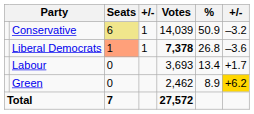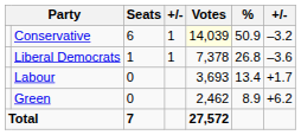Conservative | Seats: khaki background -> no background
Conservative | Votes: no background -> lightyellow background
Liberal Democrats | Seats: lightsalmon background -> no background
Liberal Democrats | Votes: bold -> normal
Green | column 7: gold background -> no background
